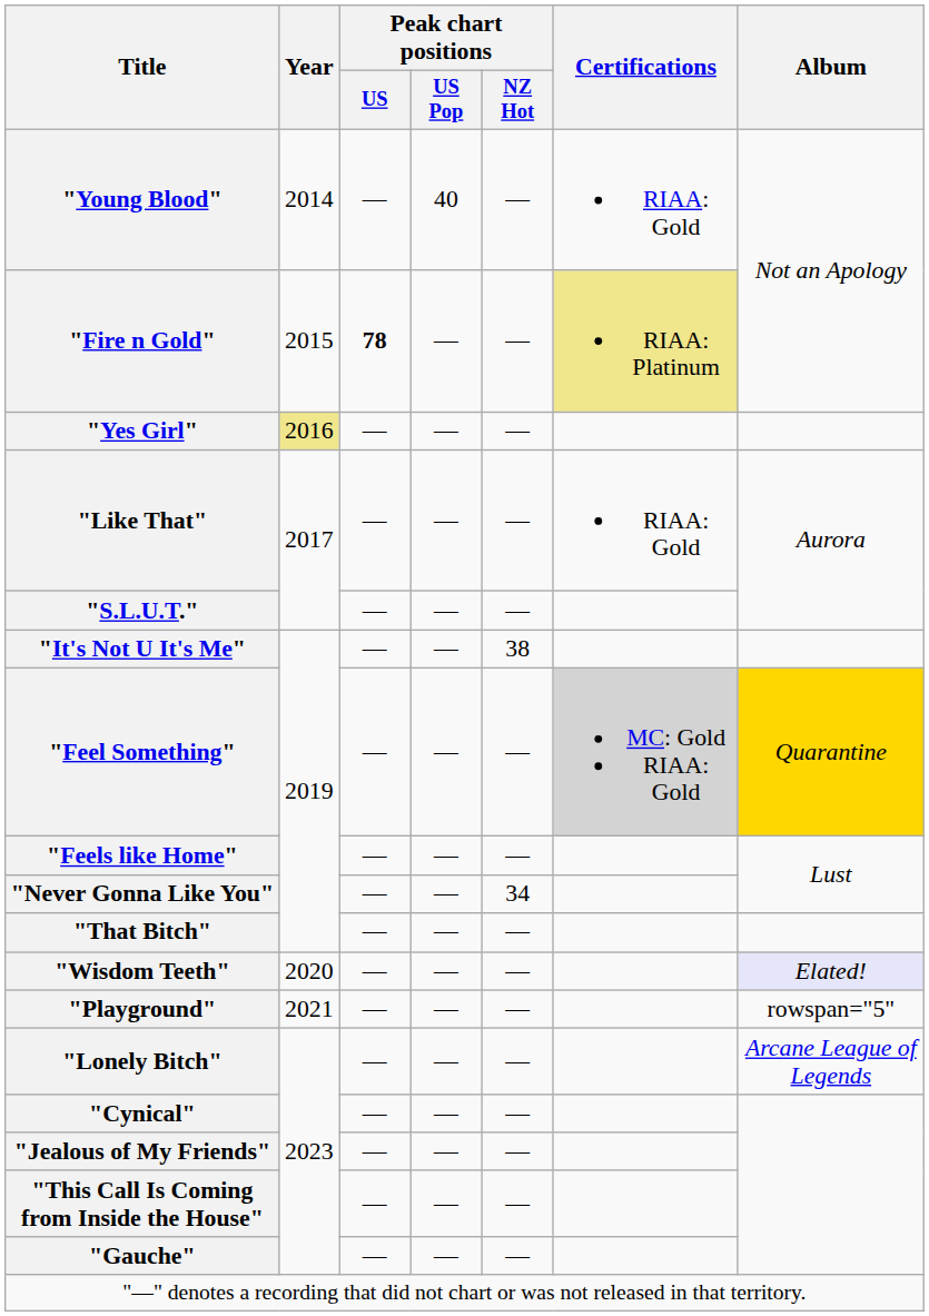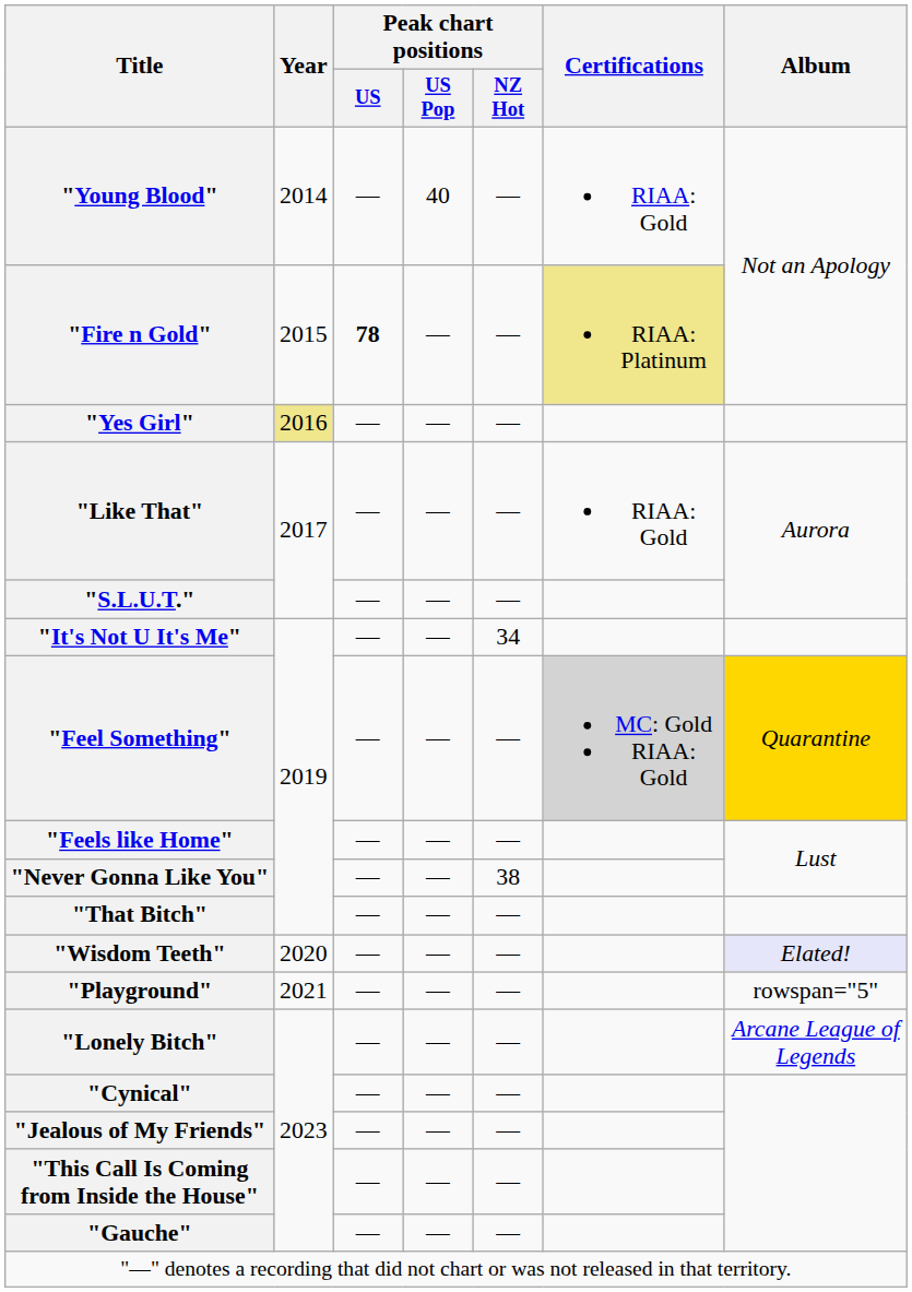"It's Not U It's Me" | Peak chart positions / NZ Hot: 38 -> 34
"Never Gonna Like You" | Peak chart positions / NZ Hot: 34 -> 38
